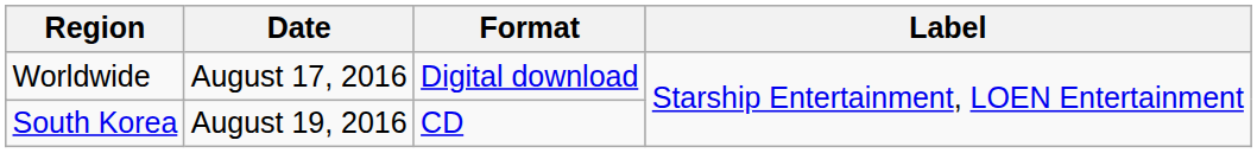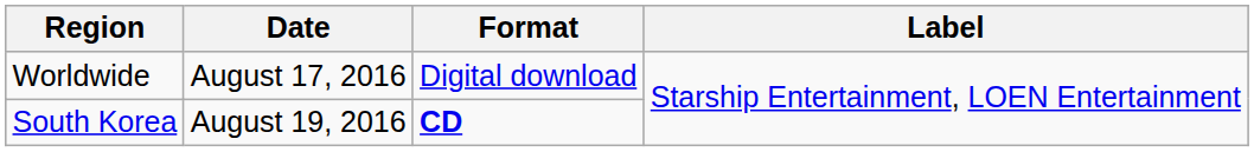South Korea / August 19, 2016 | Format: normal -> bold
